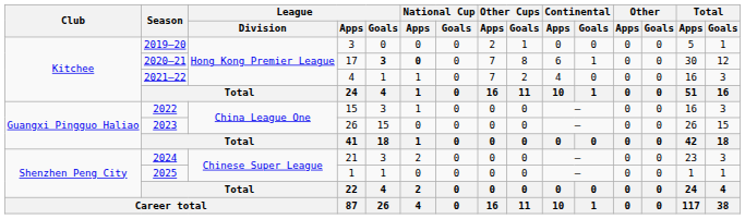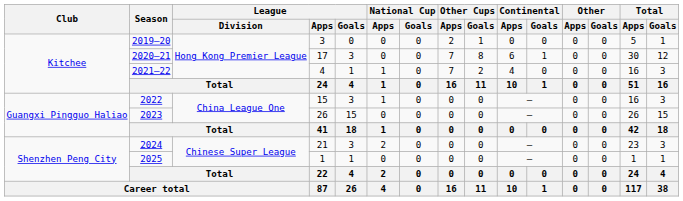2020–21 | League / Goals: bold -> normal
2020–21 | National Cup / Apps: bold -> normal
